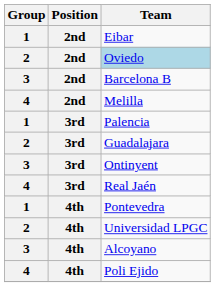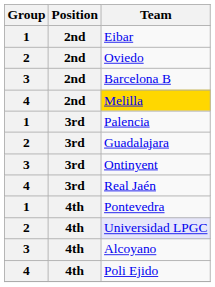Oviedo | Team: lightblue background -> no background
Melilla | Team: no background -> gold background
Universidad LPGC | Team: no background -> lavender background
